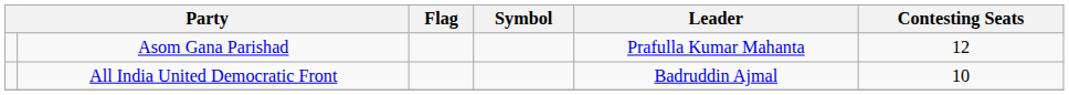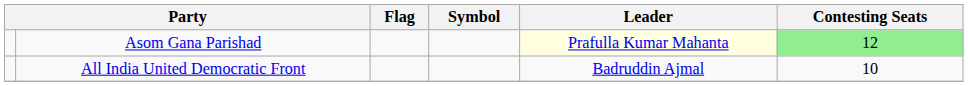Asom Gana Parishad | Leader: no background -> lightyellow background
Asom Gana Parishad | Contesting Seats: no background -> lightgreen background
